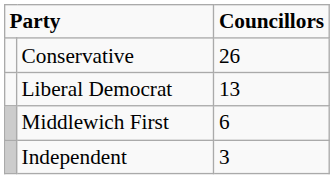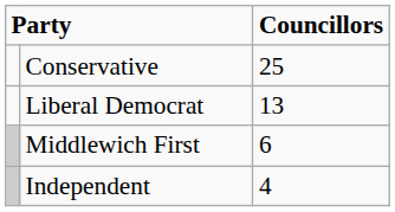Conservative | Councillors: 26 -> 25
Independent | Councillors: 3 -> 4
